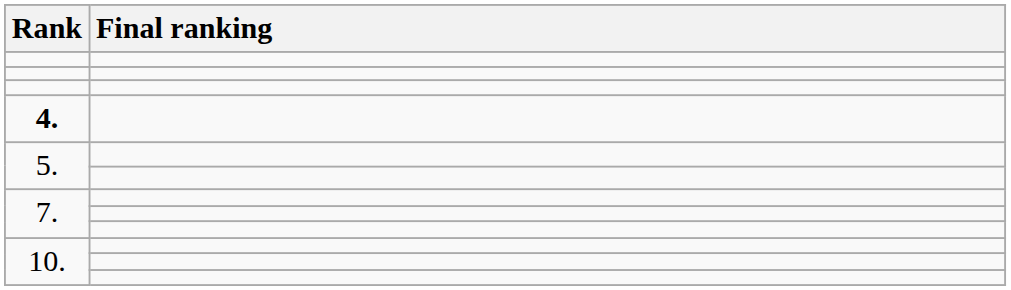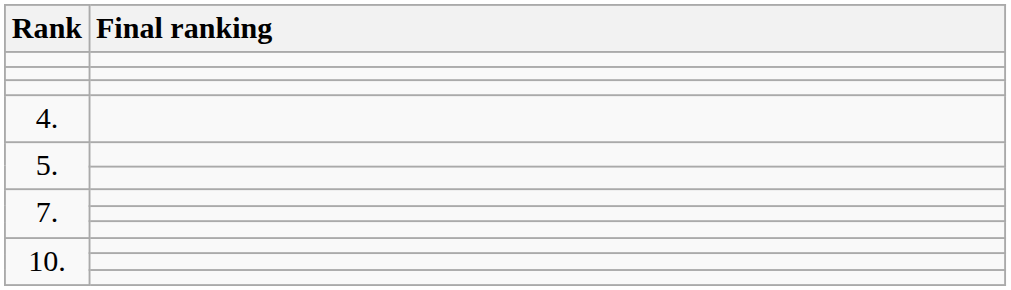row 5 | Rank: bold -> normal
